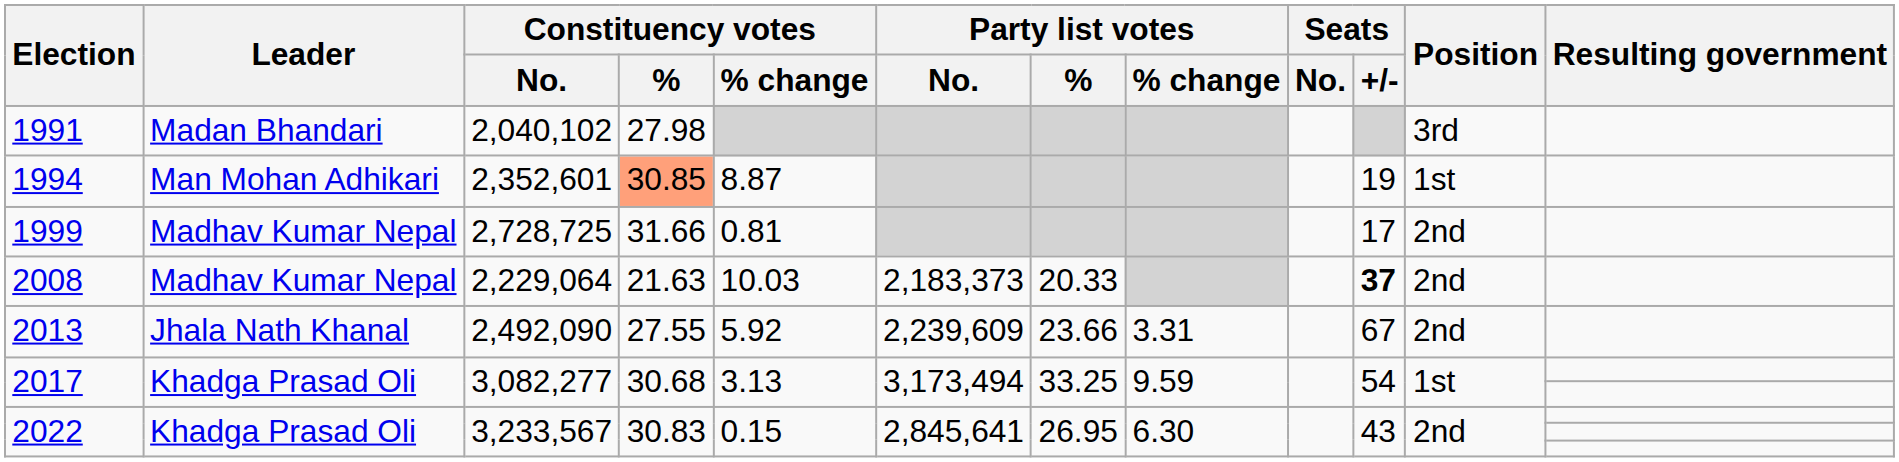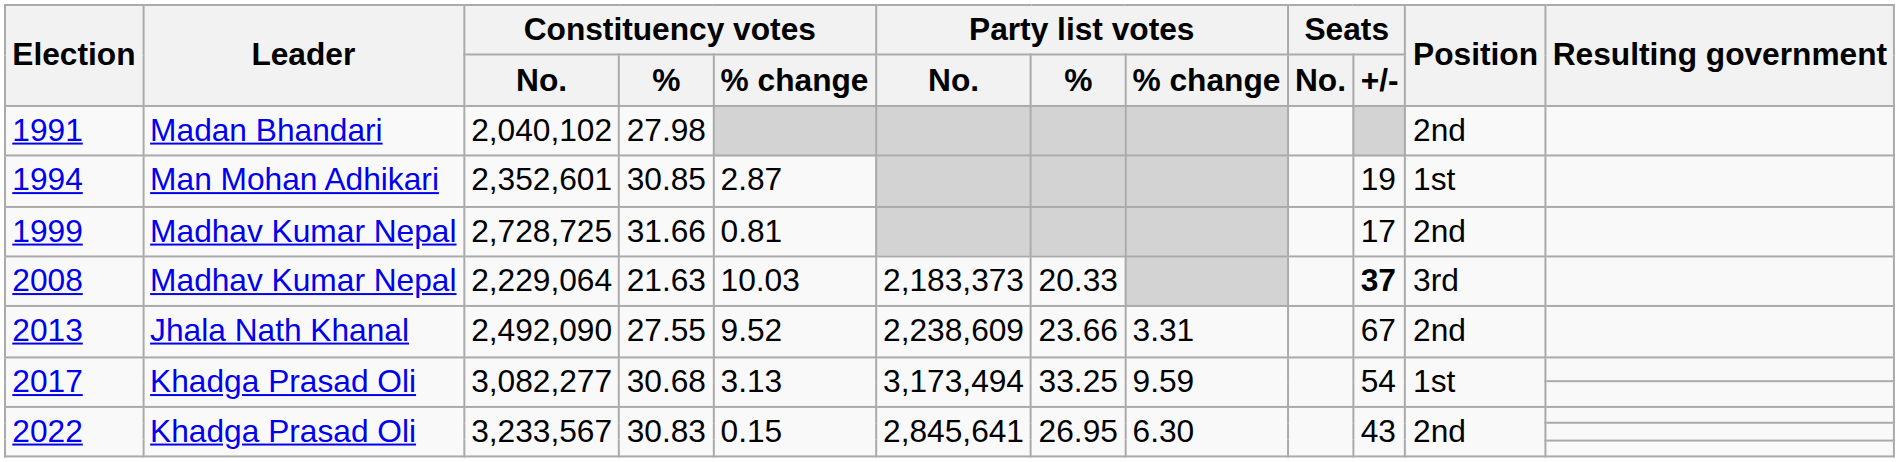1991 | Position: 3rd -> 2nd
1994 | Constituency votes / %: lightsalmon background -> no background
1994 | Constituency votes / % change: 8.87 -> 2.87
2008 | Position: 2nd -> 3rd
2013 | Constituency votes / % change: 5.92 -> 9.52
2013 | Party list votes / No.: 2,239,609 -> 2,238,609
